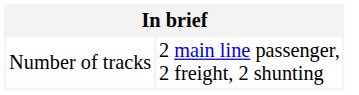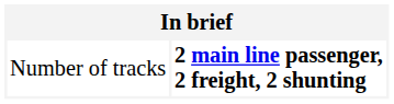Number of tracks | column 2: normal -> bold
